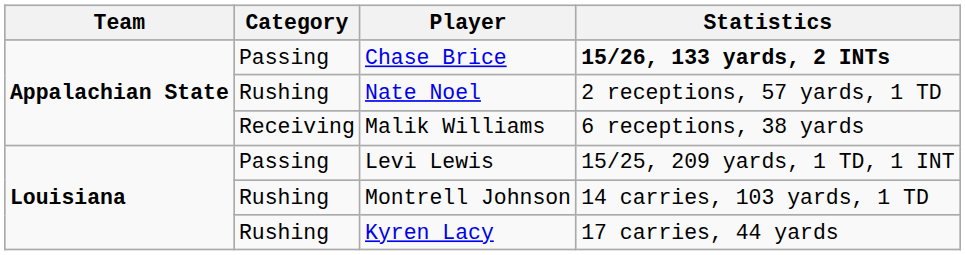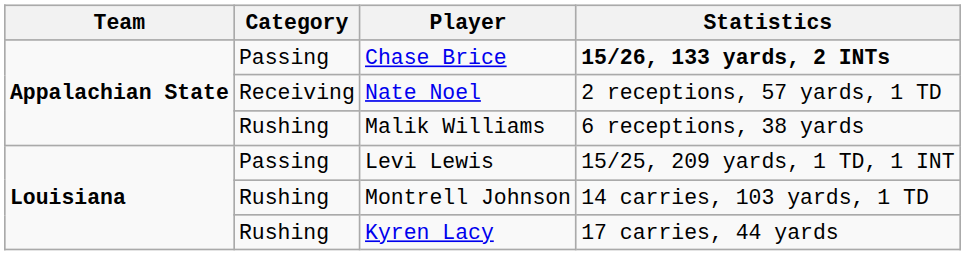Nate Noel | Category: Rushing -> Receiving
Malik Williams | Category: Receiving -> Rushing
